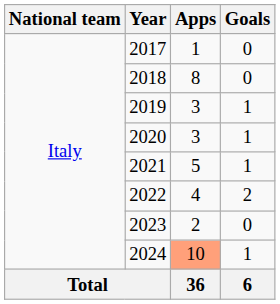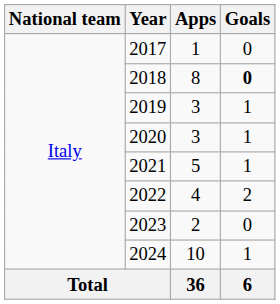2018 | Goals: normal -> bold
2024 | Apps: lightsalmon background -> no background
